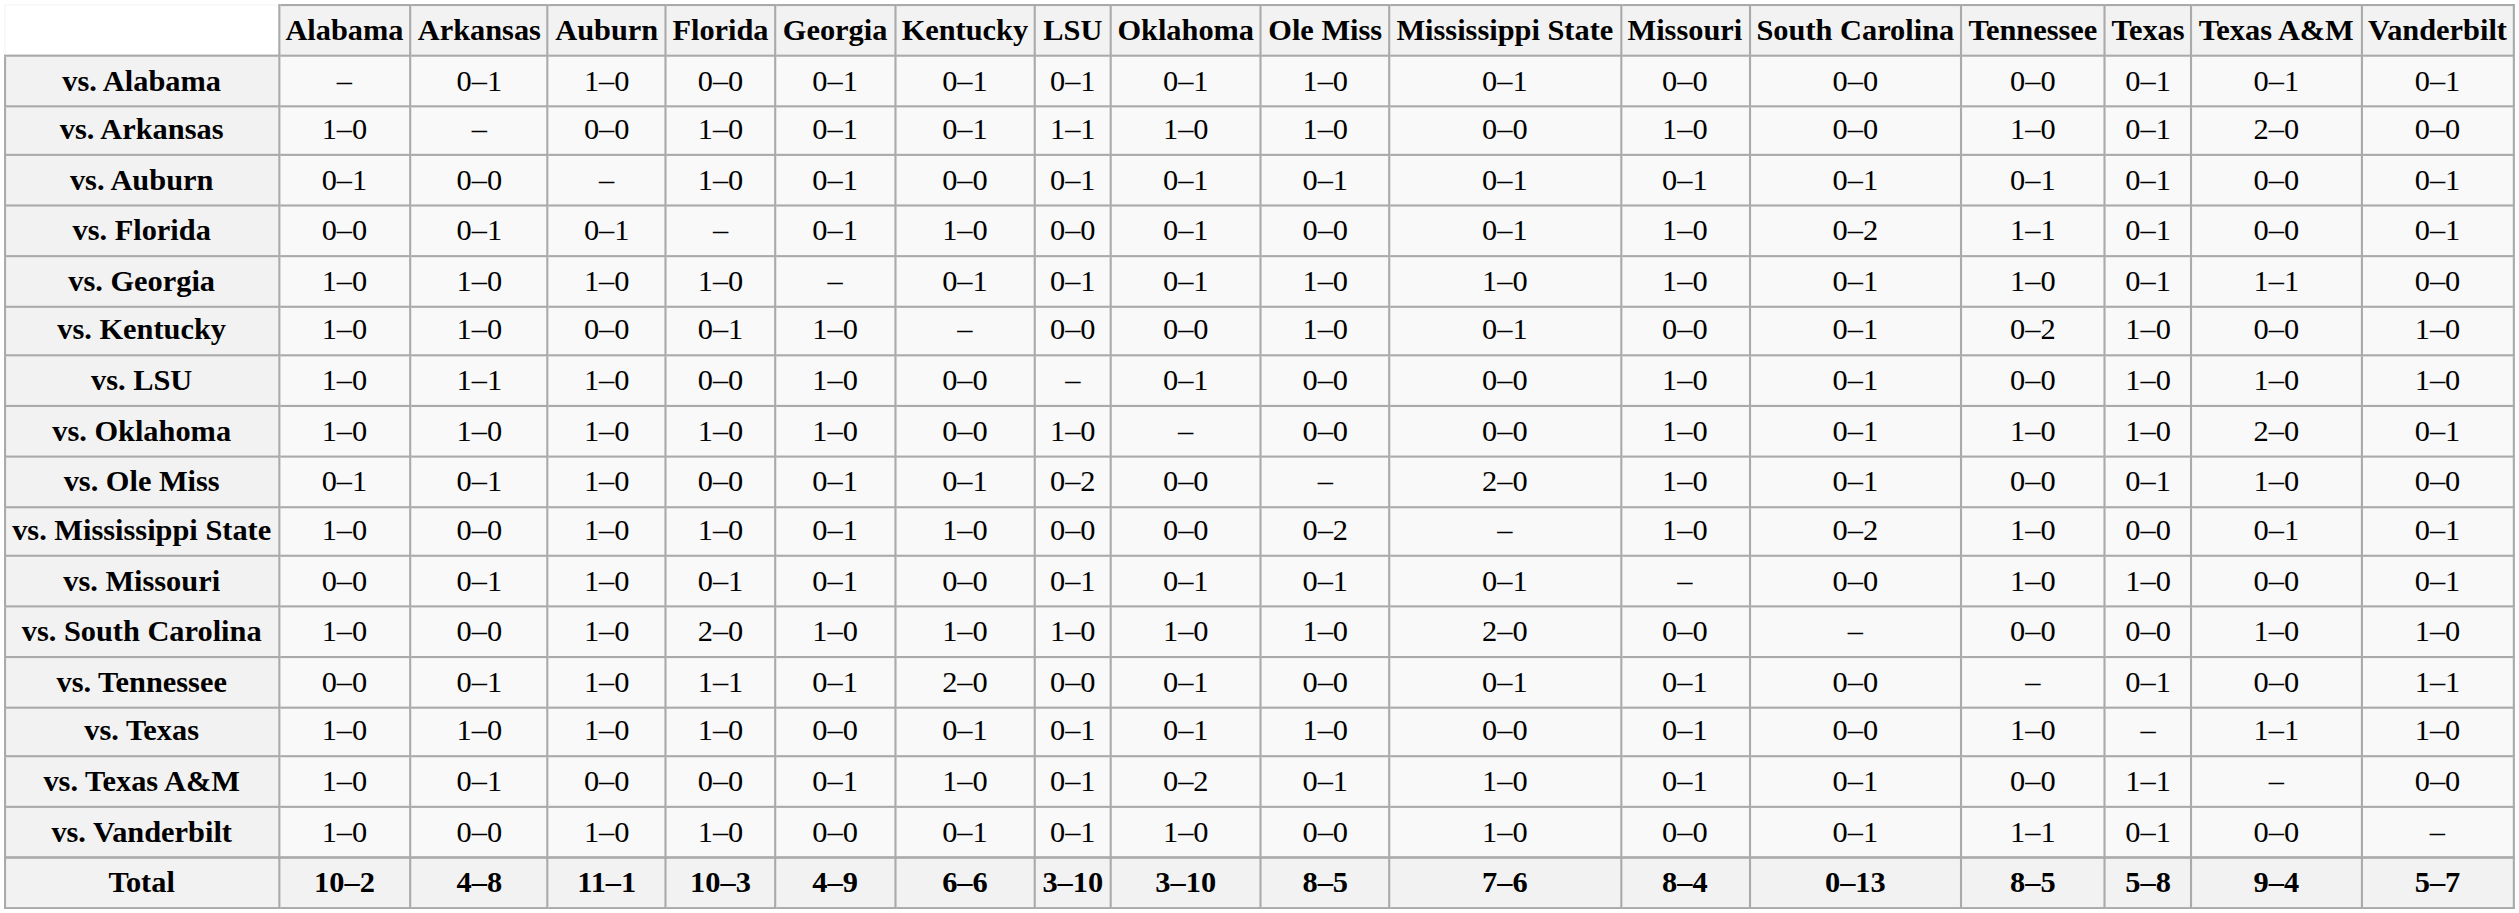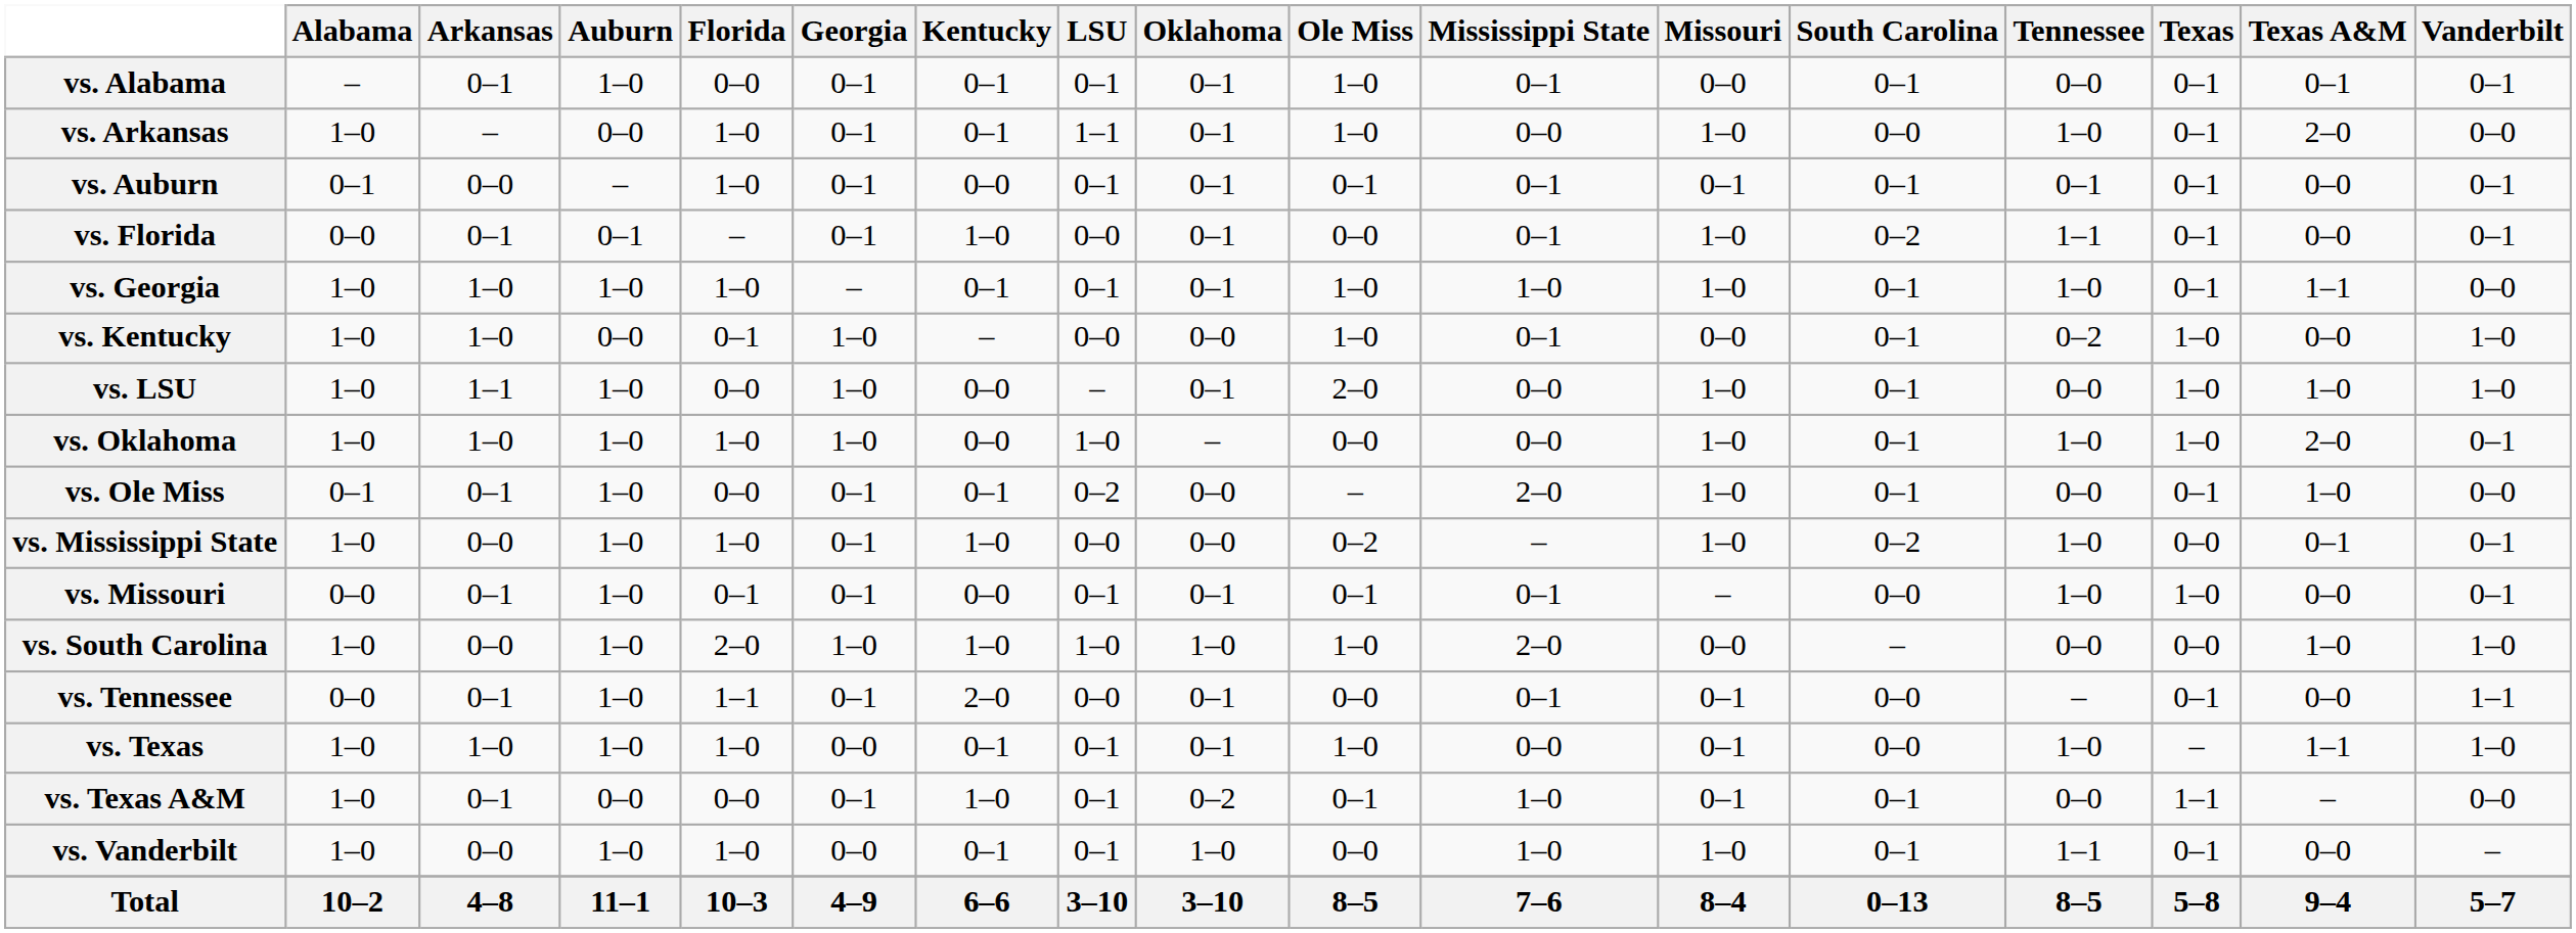vs. Alabama | South Carolina: 0–0 -> 0–1
vs. Arkansas | Oklahoma: 1–0 -> 0–1
vs. LSU | Ole Miss: 0–0 -> 2–0
vs. Vanderbilt | Missouri: 0–0 -> 1–0
